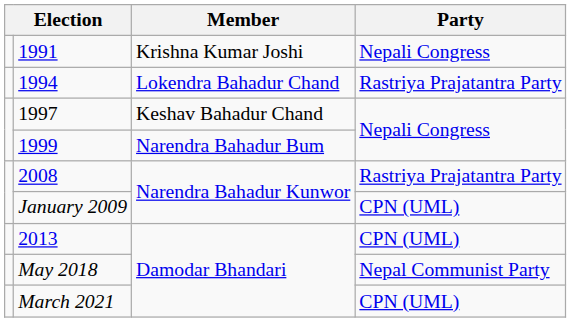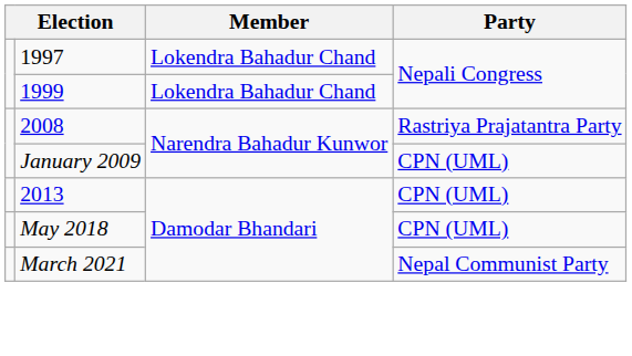- row: 1991 | Krishna Kumar Joshi | Nepali Congress
- row: 1994 | Lokendra Bahadur Chand | Rastriya Prajatantra Party
1997 | Member: Keshav Bahadur Chand -> Lokendra Bahadur Chand
1999 | Member: Narendra Bahadur Bum -> Lokendra Bahadur Chand
May 2018 | Party: Nepal Communist Party -> CPN (UML)
March 2021 | Party: CPN (UML) -> Nepal Communist Party
